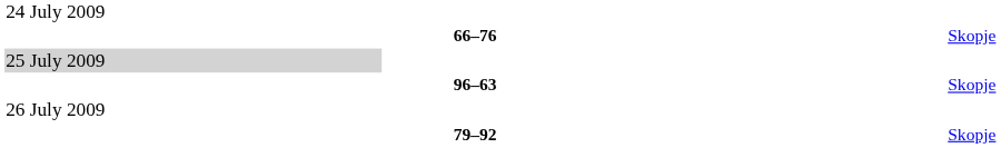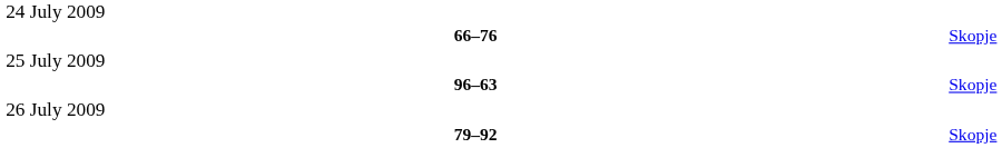25 July 2009 | column 1: lightgrey background -> no background
